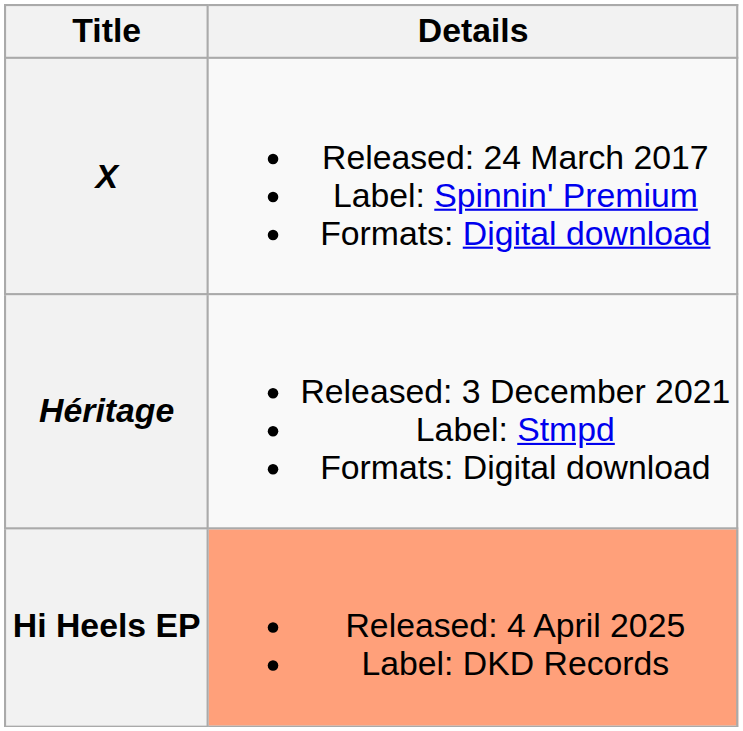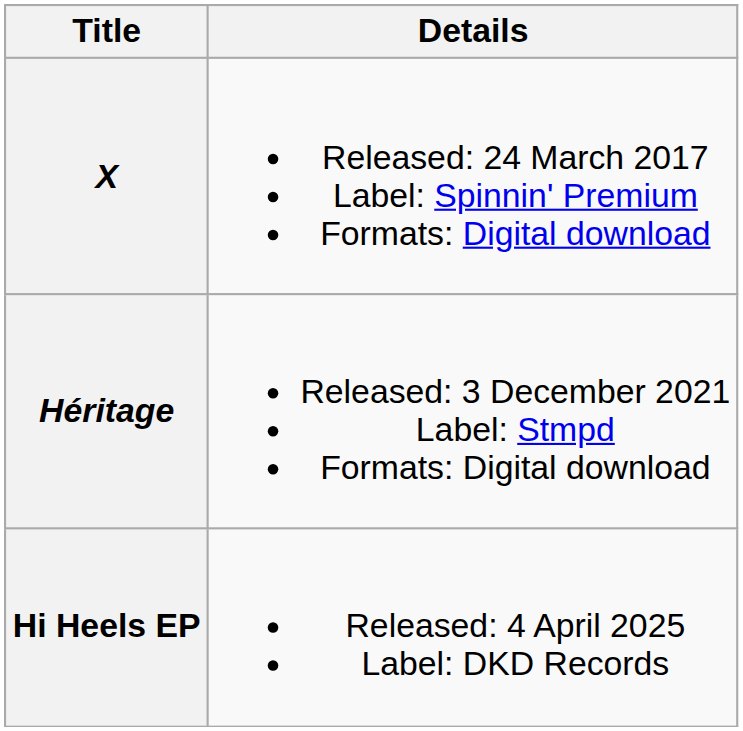Hi Heels EP | Details: lightsalmon background -> no background
